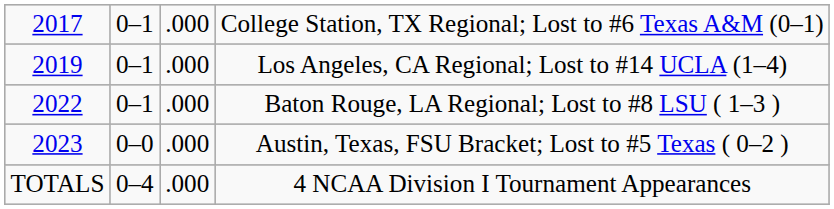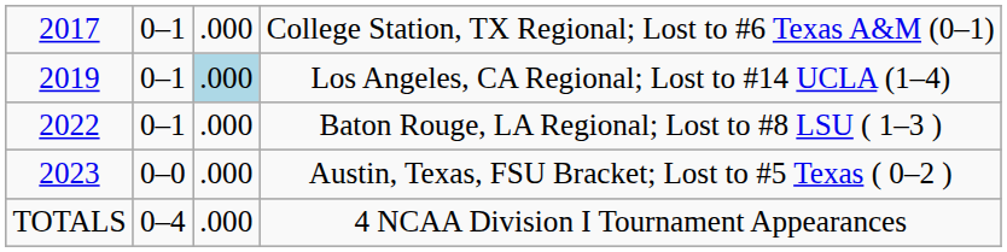Los Angeles, CA Regional; Lost to #14 UCLA (1–4) | column 3: no background -> lightblue background
